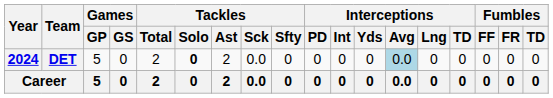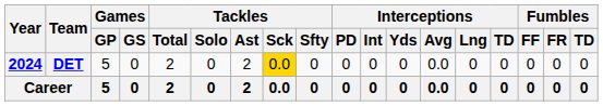DET | Tackles / Solo: bold -> normal
DET | Tackles / Sck: no background -> gold background
DET | Interceptions / Avg: lightblue background -> no background
